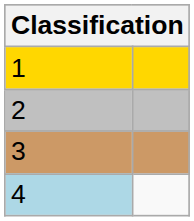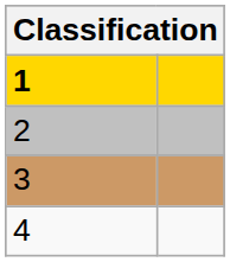1 | column 1: normal -> bold
4 | column 1: lightblue background -> no background
